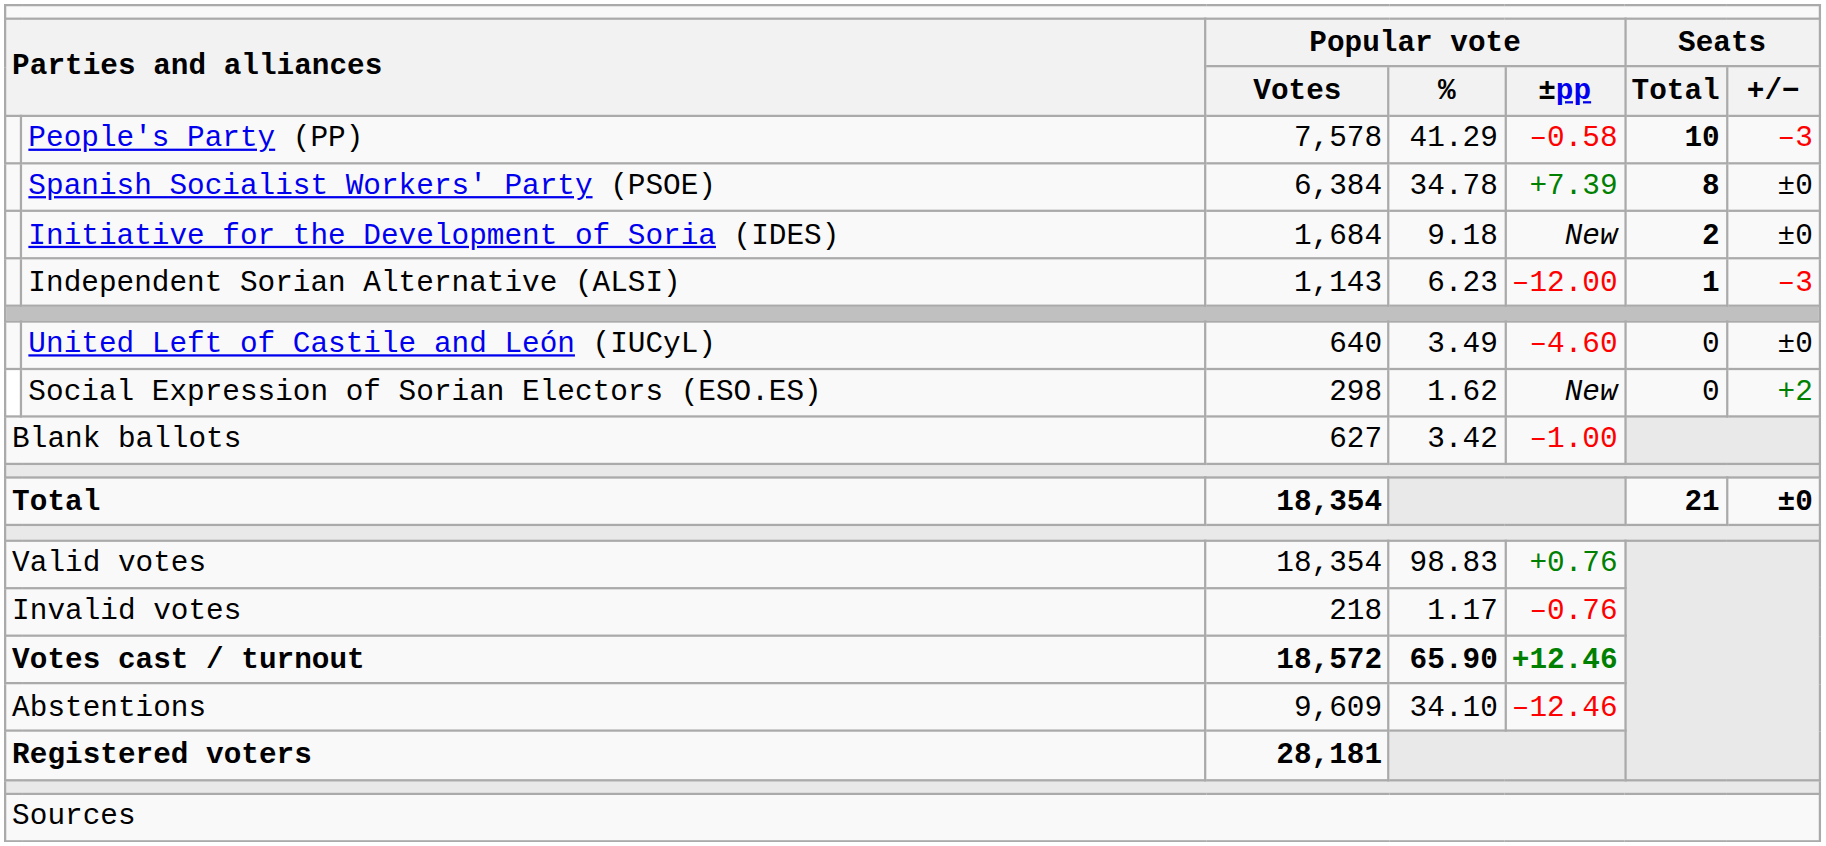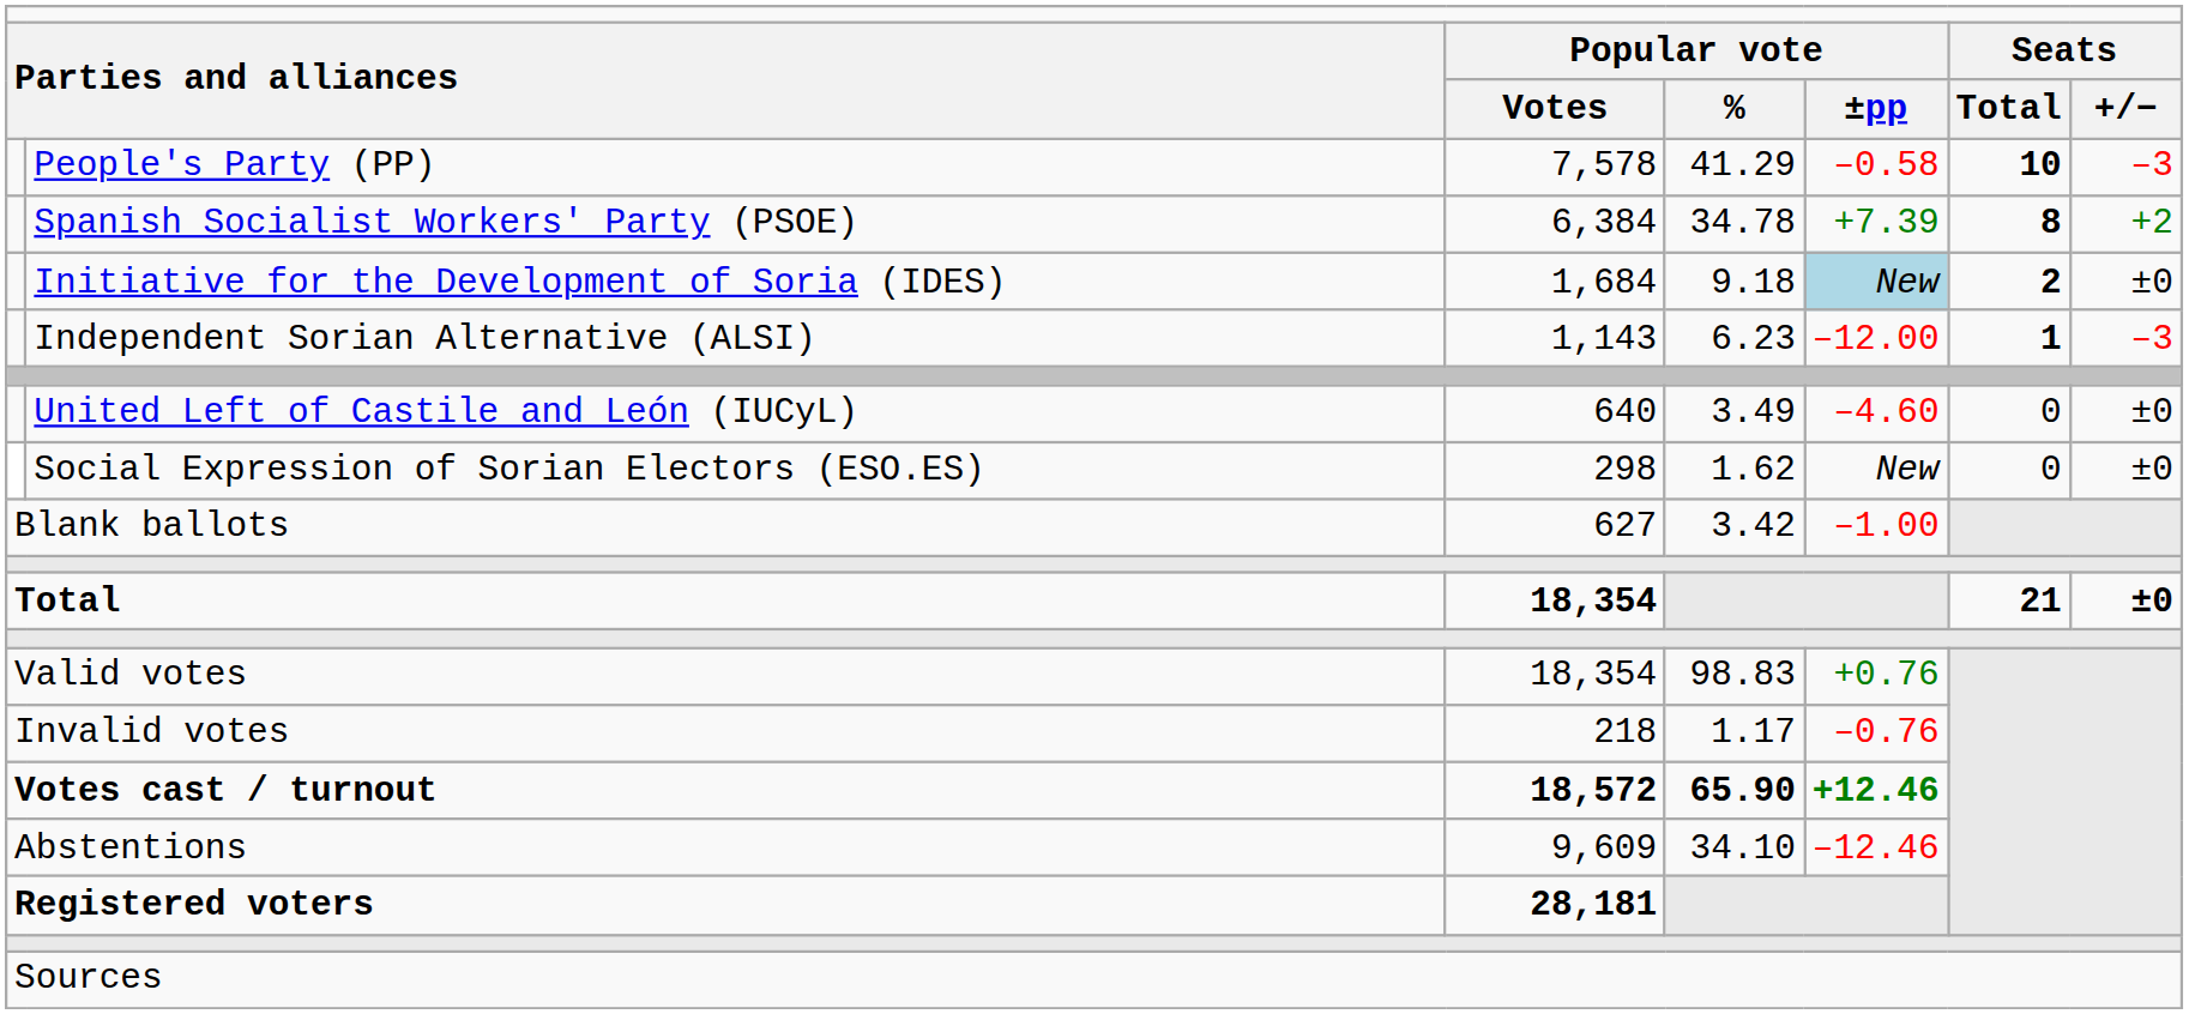Spanish Socialist Workers' Party (PSOE) | column 7: ±0 -> +2
Initiative for the Development of Soria (IDES) | column 5: no background -> lightblue background
Social Expression of Sorian Electors (ESO.ES) | column 7: +2 -> ±0
